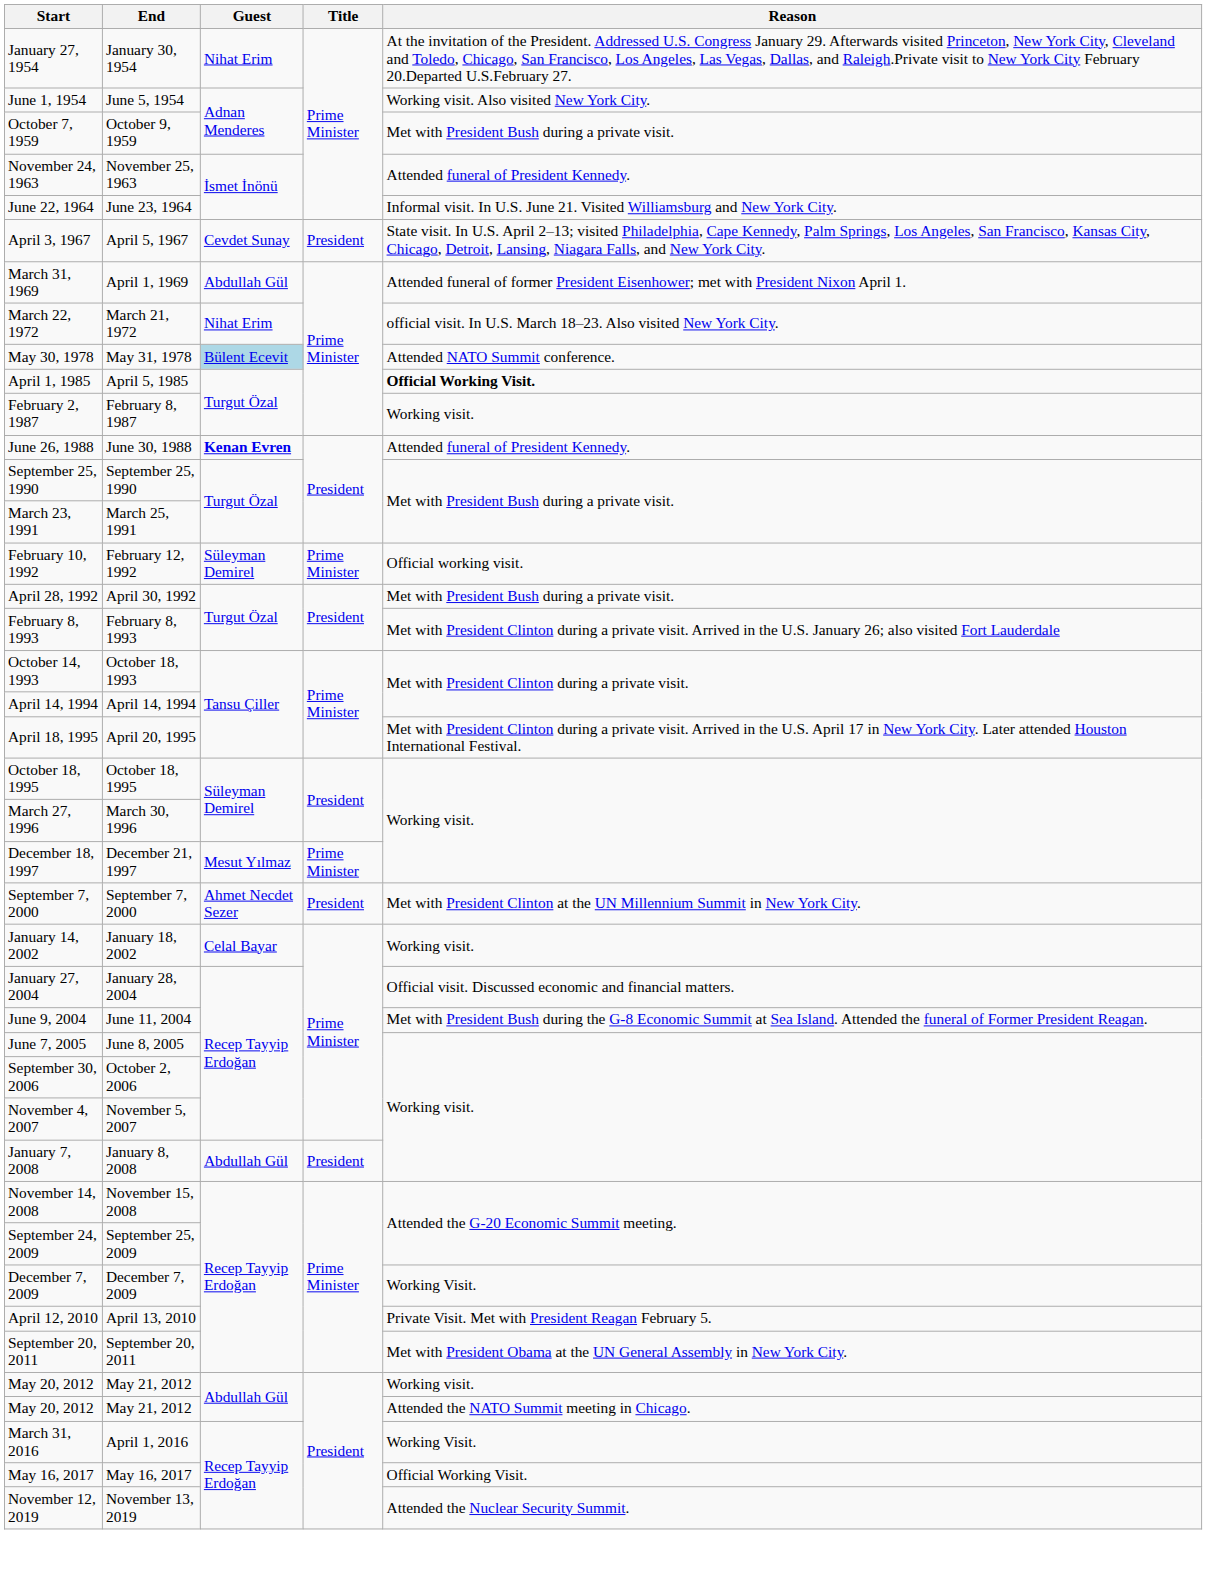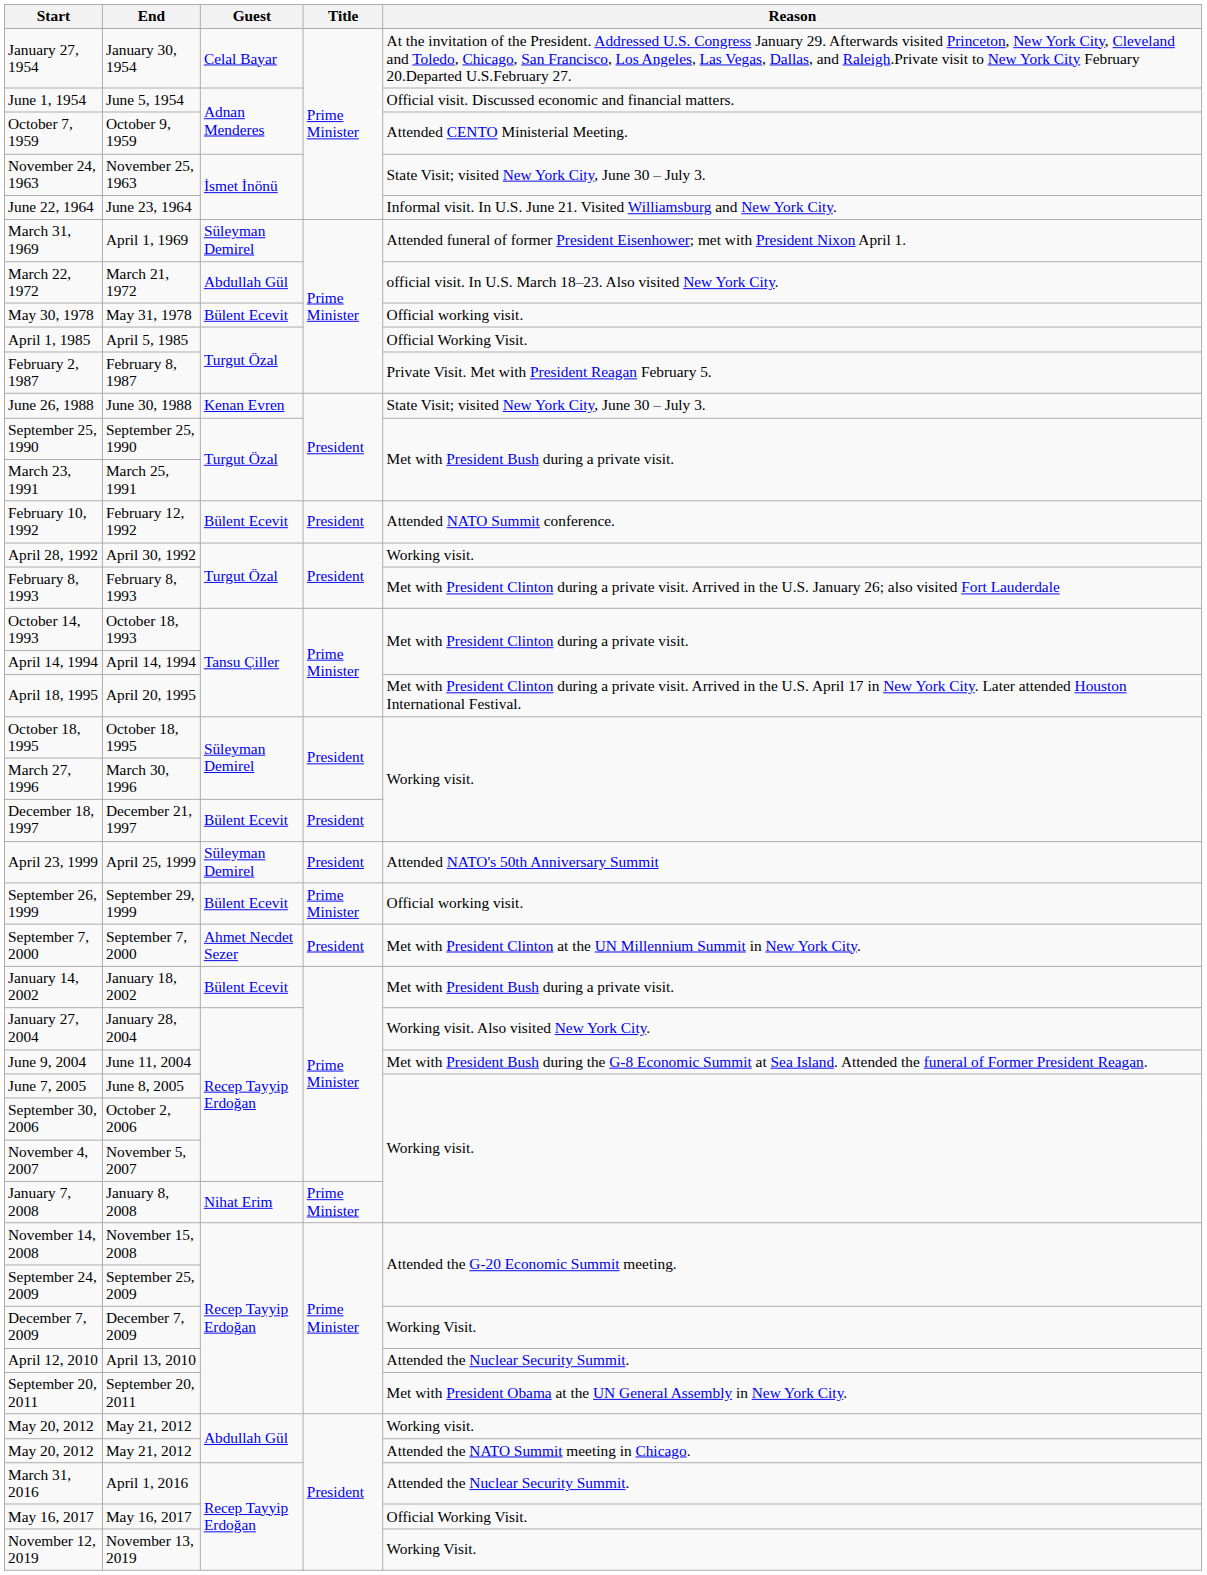January 27, 1954 | Guest: Nihat Erim -> Celal Bayar
June 1, 1954 | Reason: Working visit. Also visited New York City. -> Official visit. Discussed economic and financial matters.
October 7, 1959 | Reason: Met with President Bush during a private visit. -> Attended CENTO Ministerial Meeting.
November 24, 1963 | Reason: Attended funeral of President Kennedy. -> State Visit; visited New York City, June 30 – July 3.
- row: April 3, 1967 | April 5, 1967 | Cevdet Sunay | President | State visit. In U.S. April 2–13; visited Philadelphia, Cape Kennedy, Palm Springs, Los Angeles, San Francisco, Kansas City, Chicago, Detroit, Lansing, Niagara Falls, and New York City.
March 31, 1969 | Guest: Abdullah Gül -> Süleyman Demirel
March 22, 1972 | Guest: Nihat Erim -> Abdullah Gül
May 30, 1978 | Guest: lightblue background -> no background
May 30, 1978 | Reason: Attended NATO Summit conference. -> Official working visit.
April 1, 1985 | Reason: bold -> normal
February 2, 1987 | Reason: Working visit. -> Private Visit. Met with President Reagan February 5.
June 26, 1988 | Guest: bold -> normal
June 26, 1988 | Reason: Attended funeral of President Kennedy. -> State Visit; visited New York City, June 30 – July 3.
February 10, 1992 | Guest: Süleyman Demirel -> Bülent Ecevit
February 10, 1992 | Title: Prime Minister -> President
February 10, 1992 | Reason: Official working visit. -> Attended NATO Summit conference.
April 28, 1992 | Reason: Met with President Bush during a private visit. -> Working visit.
December 18, 1997 | Guest: Mesut Yılmaz -> Bülent Ecevit
December 18, 1997 | Title: Prime Minister -> President
+ row: April 23, 1999 | April 25, 1999 | Süleyman Demirel | President | Attended NATO's 50th Anniversary Summit
+ row: September 26, 1999 | September 29, 1999 | Bülent Ecevit | Prime Minister | Official working visit.
January 14, 2002 | Guest: Celal Bayar -> Bülent Ecevit
January 14, 2002 | Reason: Working visit. -> Met with President Bush during a private visit.
January 27, 2004 | Reason: Official visit. Discussed economic and financial matters. -> Working visit. Also visited New York City.
January 7, 2008 | Guest: Abdullah Gül -> Nihat Erim
January 7, 2008 | Title: President -> Prime Minister
April 12, 2010 | Reason: Private Visit. Met with President Reagan February 5. -> Attended the Nuclear Security Summit.
March 31, 2016 | Reason: Working Visit. -> Attended the Nuclear Security Summit.
November 12, 2019 | Reason: Attended the Nuclear Security Summit. -> Working Visit.
